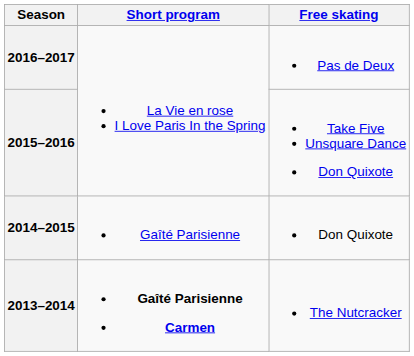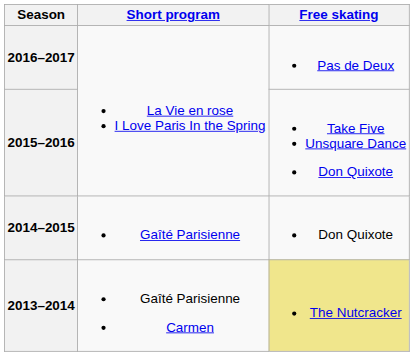2013–2014 | Short program: bold -> normal
2013–2014 | Free skating: no background -> khaki background
